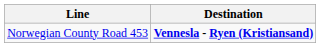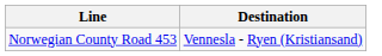Norwegian County Road 453 | Destination: bold -> normal
